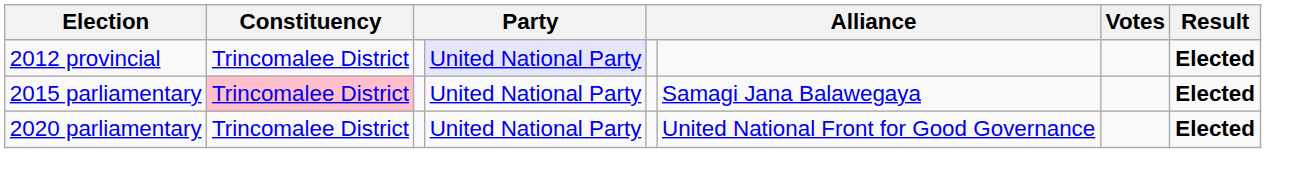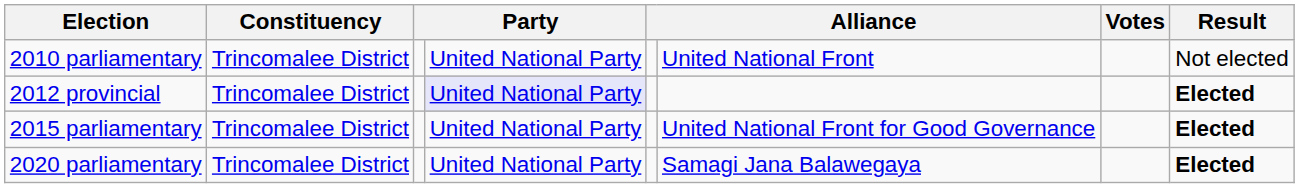+ row: 2010 parliamentary | Trincomalee District | United National Party | United National Front | Not elected
2015 parliamentary | Constituency: pink background -> no background
2015 parliamentary | column 6: Samagi Jana Balawegaya -> United National Front for Good Governance
2020 parliamentary | column 6: United National Front for Good Governance -> Samagi Jana Balawegaya
